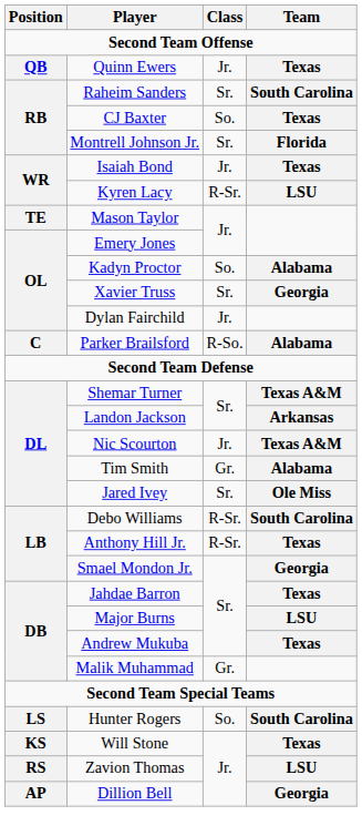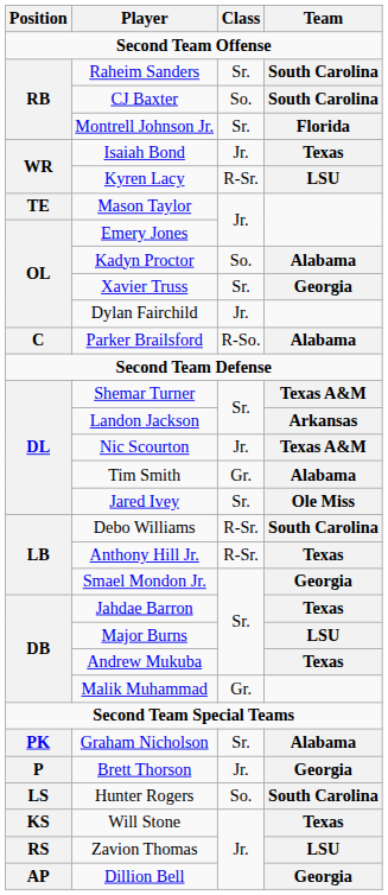- row: QB | Quinn Ewers | Jr. | Texas
CJ Baxter | Team: Texas -> South Carolina
+ row: PK | Graham Nicholson | Sr. | Alabama
+ row: P | Brett Thorson | Jr. | Georgia
